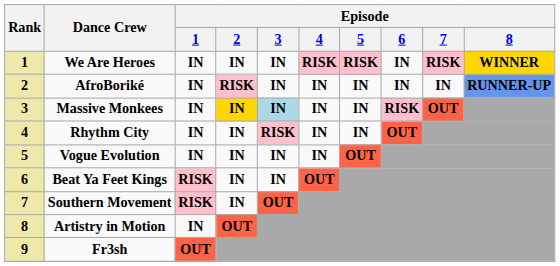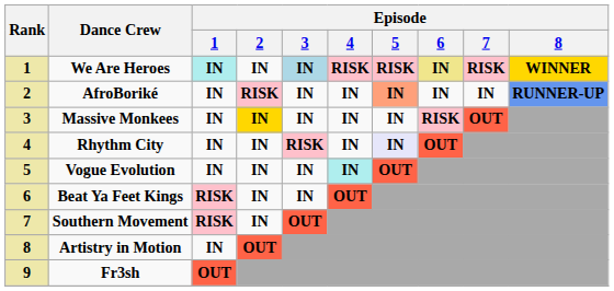We Are Heroes | Episode / 1: no background -> paleturquoise background
We Are Heroes | Episode / 3: no background -> lightblue background
We Are Heroes | Episode / 6: no background -> khaki background
AfroBoriké | Episode / 5: no background -> lightsalmon background
Massive Monkees | Episode / 3: lightblue background -> no background
Rhythm City | Episode / 5: no background -> lavender background
Vogue Evolution | Episode / 4: no background -> paleturquoise background
